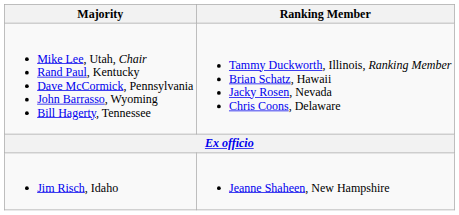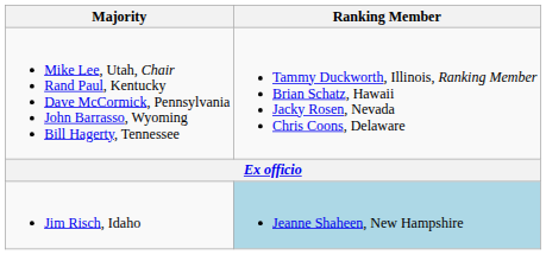Jim Risch, Idaho | Ranking Member: no background -> lightblue background
